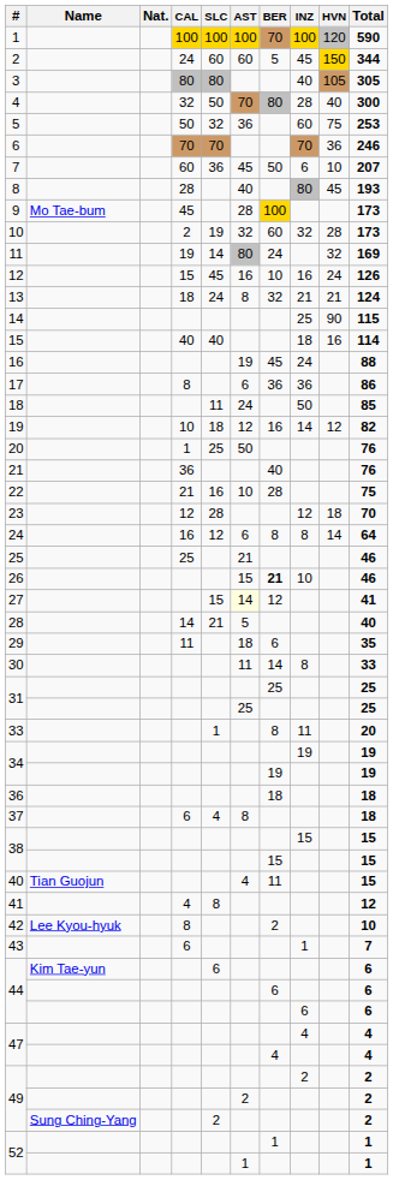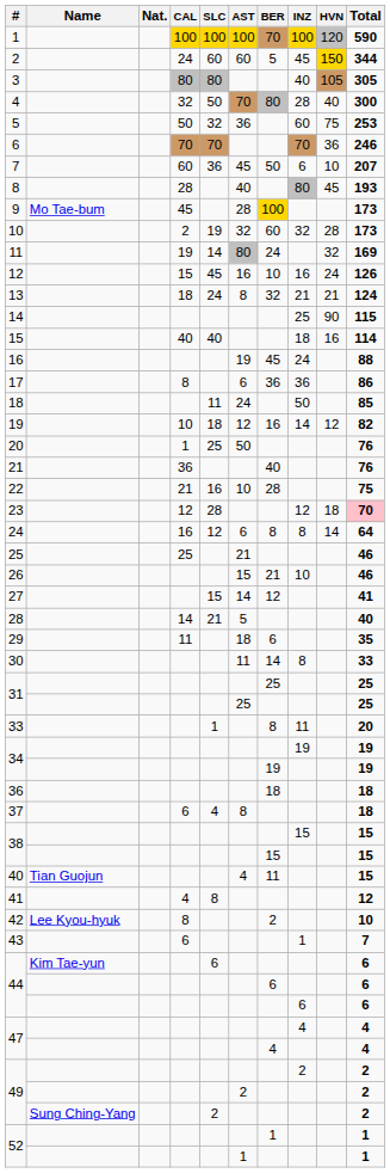23 | Total: no background -> pink background
26 | BER: bold -> normal
27 | AST: lightyellow background -> no background
